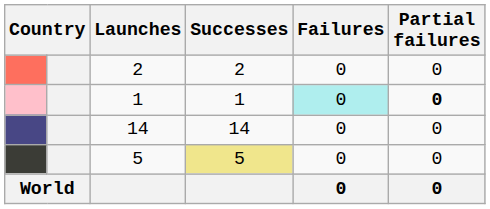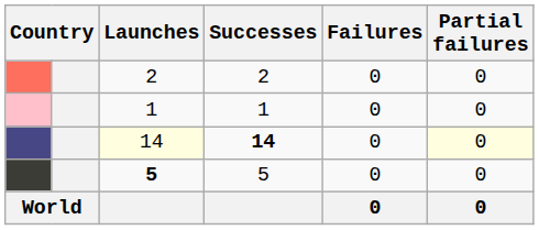row 3 | Failures: paleturquoise background -> no background
row 3 | Partial failures: bold -> normal
row 4 | Launches: no background -> lightyellow background
row 4 | Successes: normal -> bold
row 4 | Partial failures: no background -> lightyellow background
row 5 | Launches: normal -> bold
row 5 | Successes: khaki background -> no background
